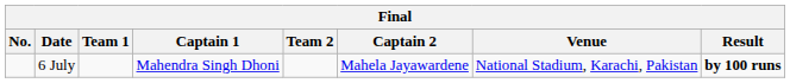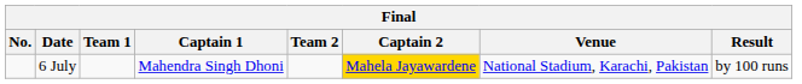6 July | Captain 2: no background -> gold background
6 July | Result: bold -> normal
